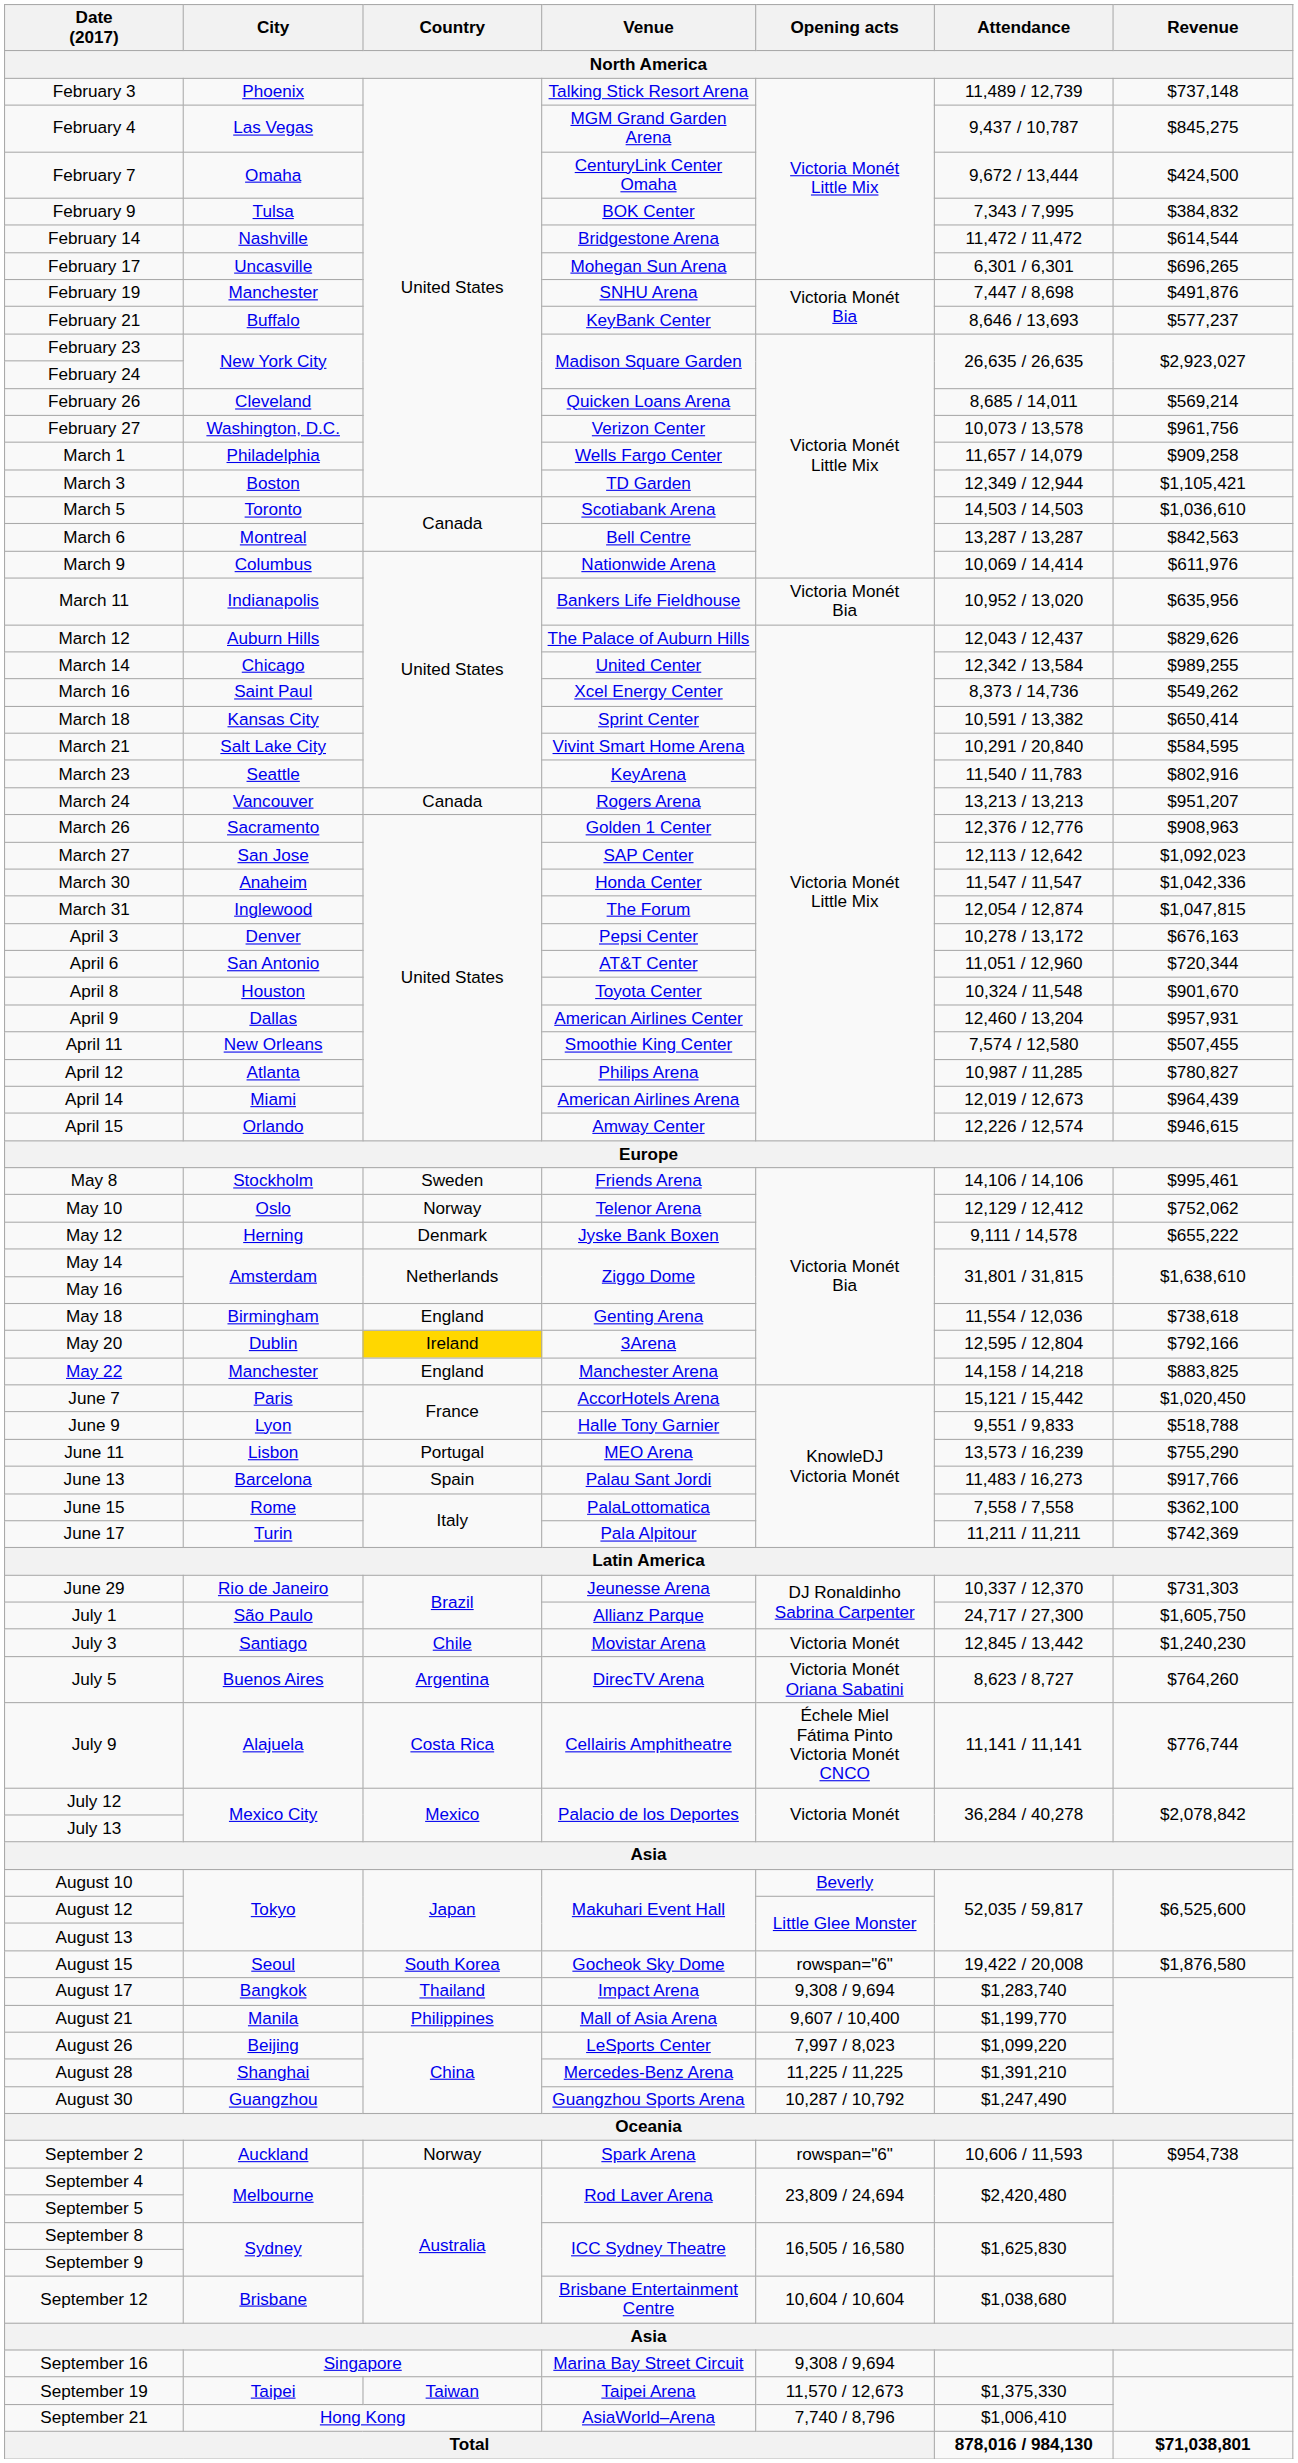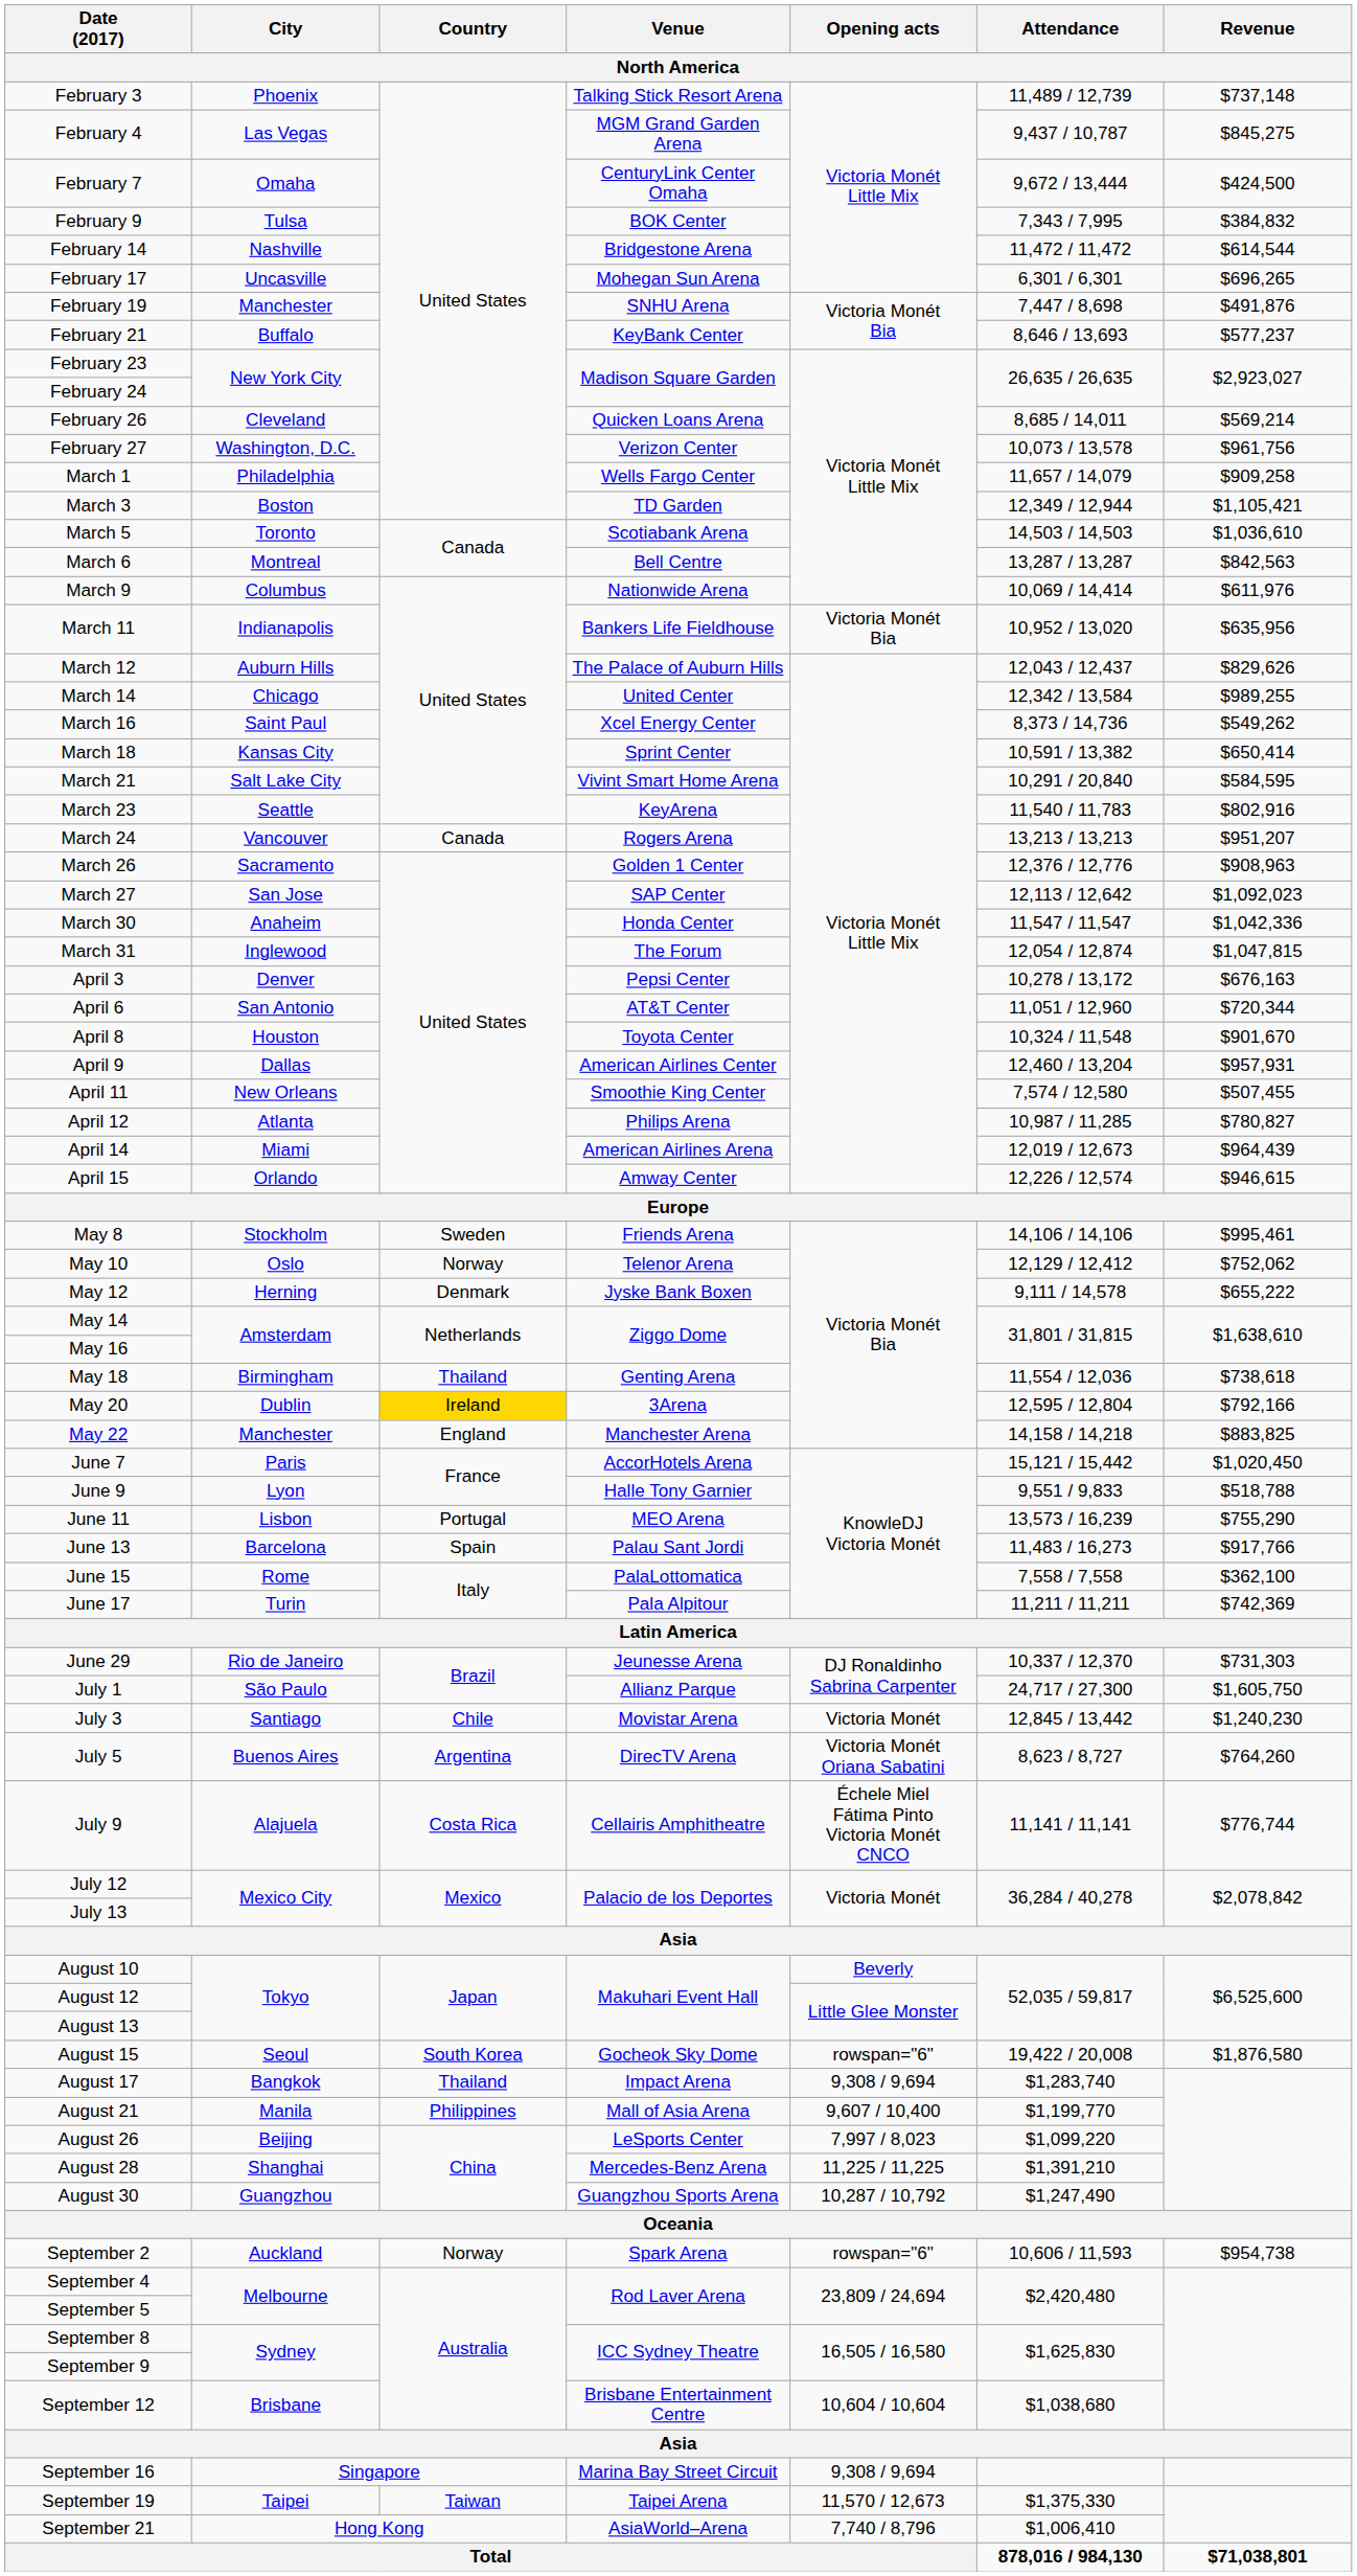May 18 | Country: England -> Thailand
